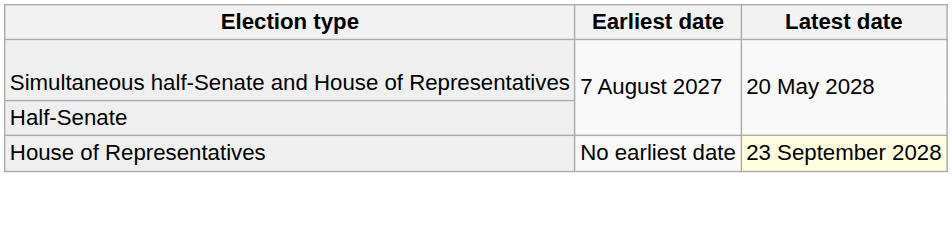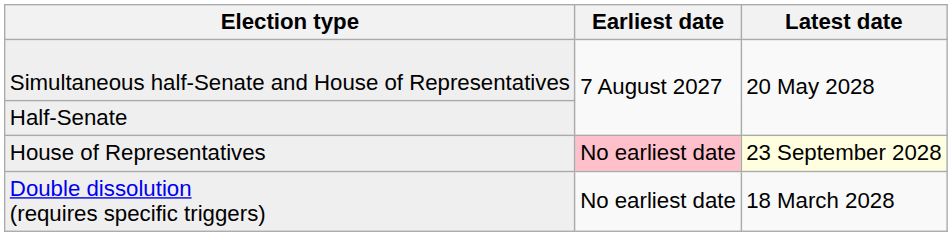House of Representatives | Earliest date: no background -> pink background
+ row: Double dissolution (requires specific triggers) | No earliest date | 18 March 2028
